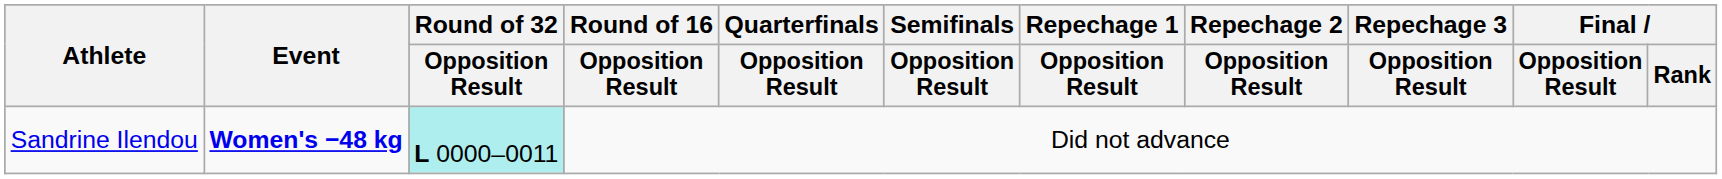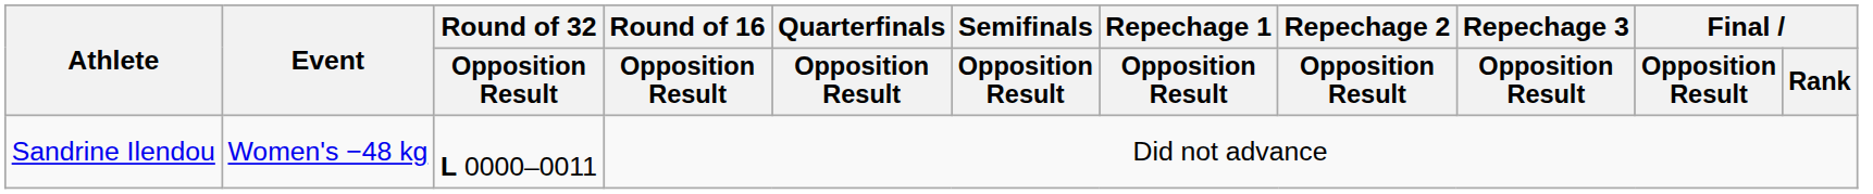Sandrine Ilendou | Event: bold -> normal
Sandrine Ilendou | Round of 32 / Opposition Result: paleturquoise background -> no background
